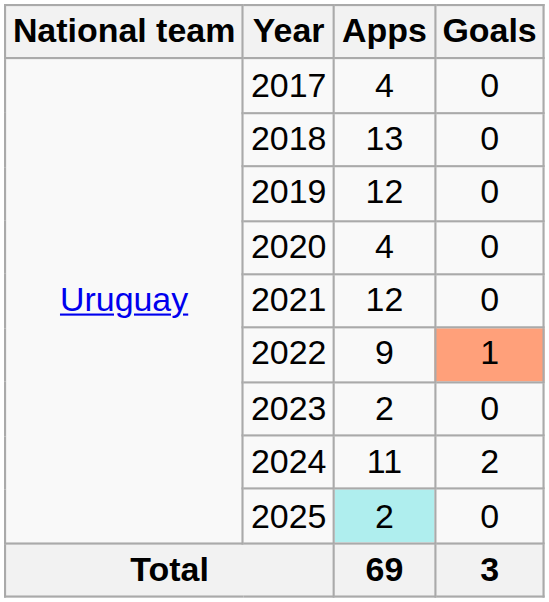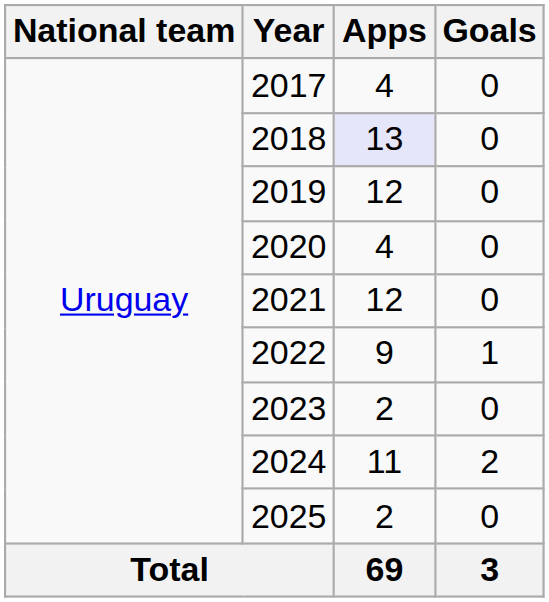2018 | Apps: no background -> lavender background
2022 | Goals: lightsalmon background -> no background
2025 | Apps: paleturquoise background -> no background
